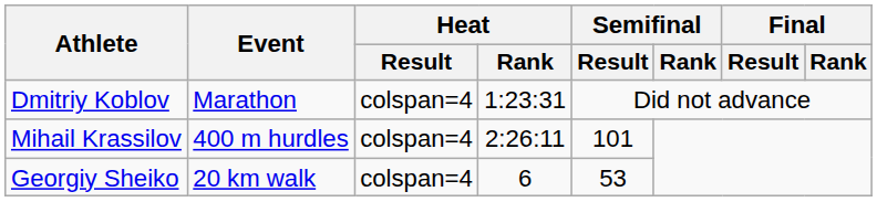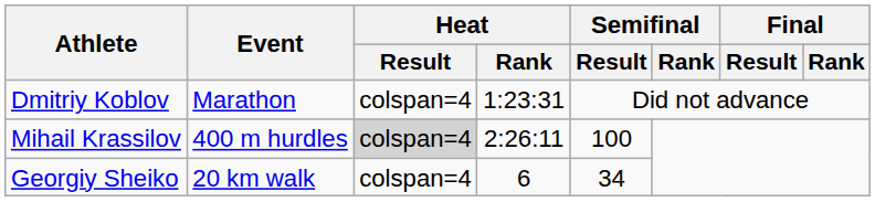Mihail Krassilov | Heat / Result: no background -> lightgrey background
Mihail Krassilov | Semifinal / Result: 101 -> 100
Georgiy Sheiko | Semifinal / Result: 53 -> 34
